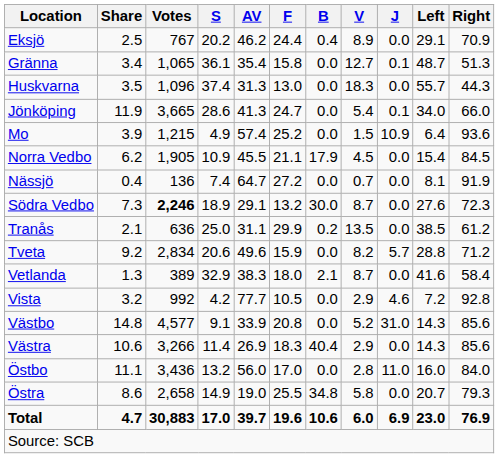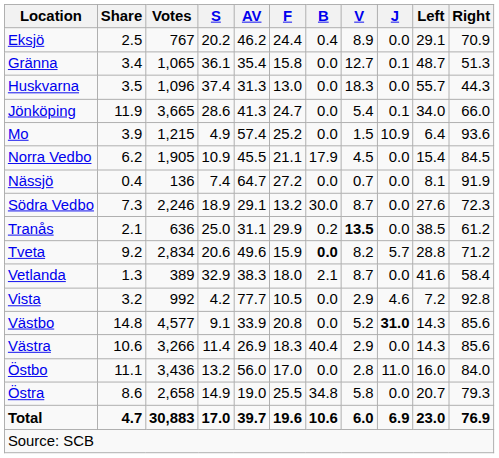Södra Vedbo | Votes: bold -> normal
Tranås | V: normal -> bold
Tveta | B: normal -> bold
Västbo | J: normal -> bold
